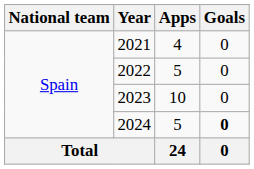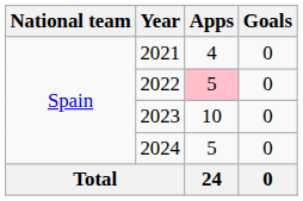2022 | Apps: no background -> pink background
2024 | Goals: bold -> normal
